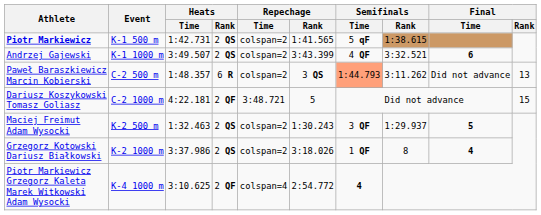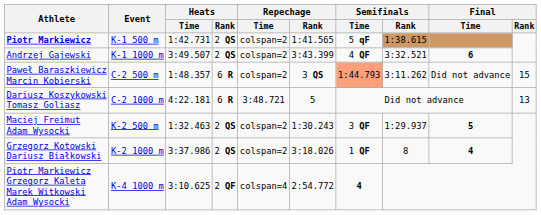Paweł Baraszkiewicz Marcin Kobierski | Final / Rank: 13 -> 15
Dariusz Koszykowski Tomasz Goliasz | Heats / Rank: 2 QF -> 6 R
Dariusz Koszykowski Tomasz Goliasz | Final / Rank: 15 -> 13
